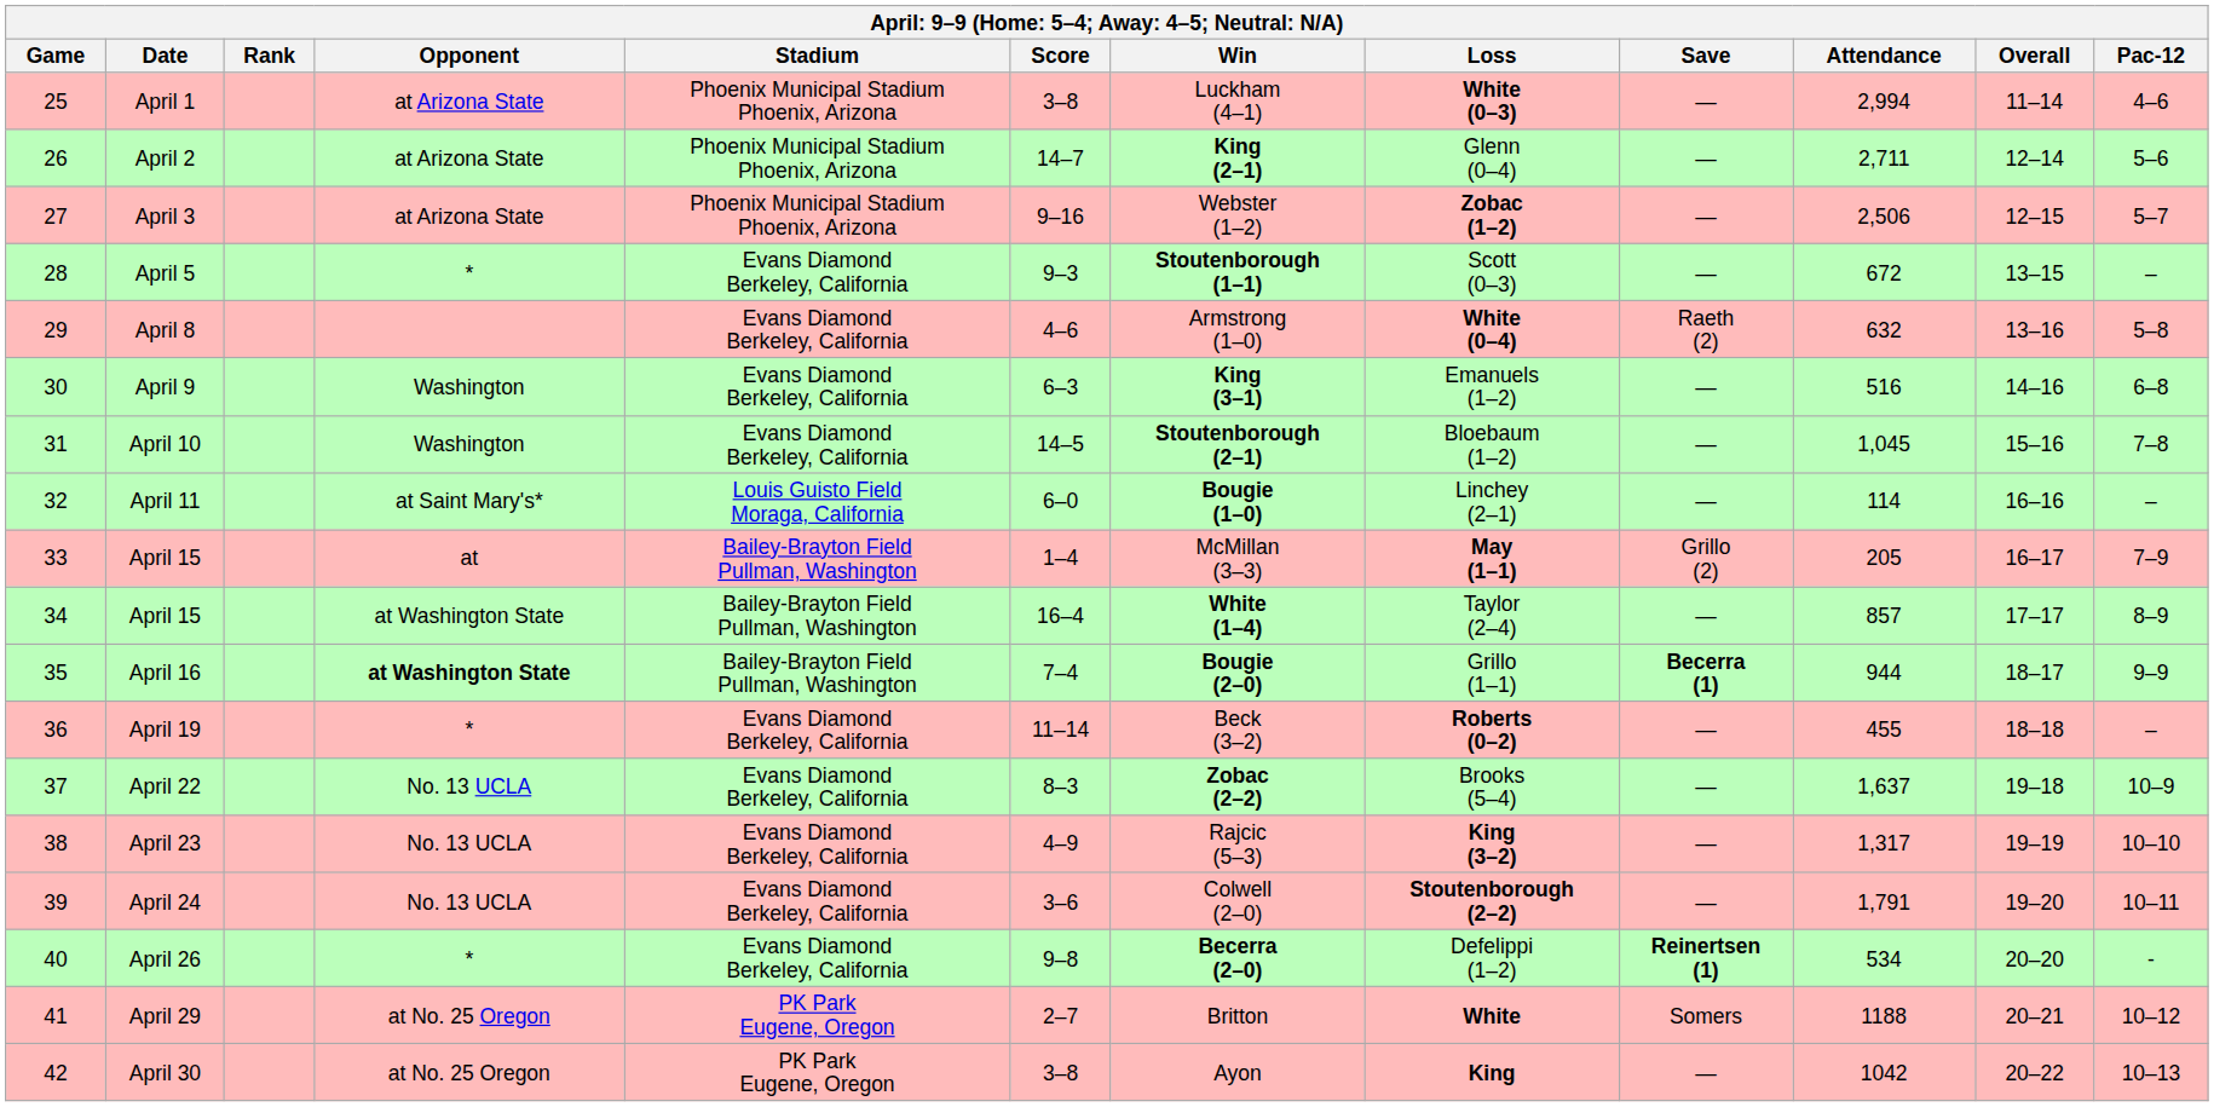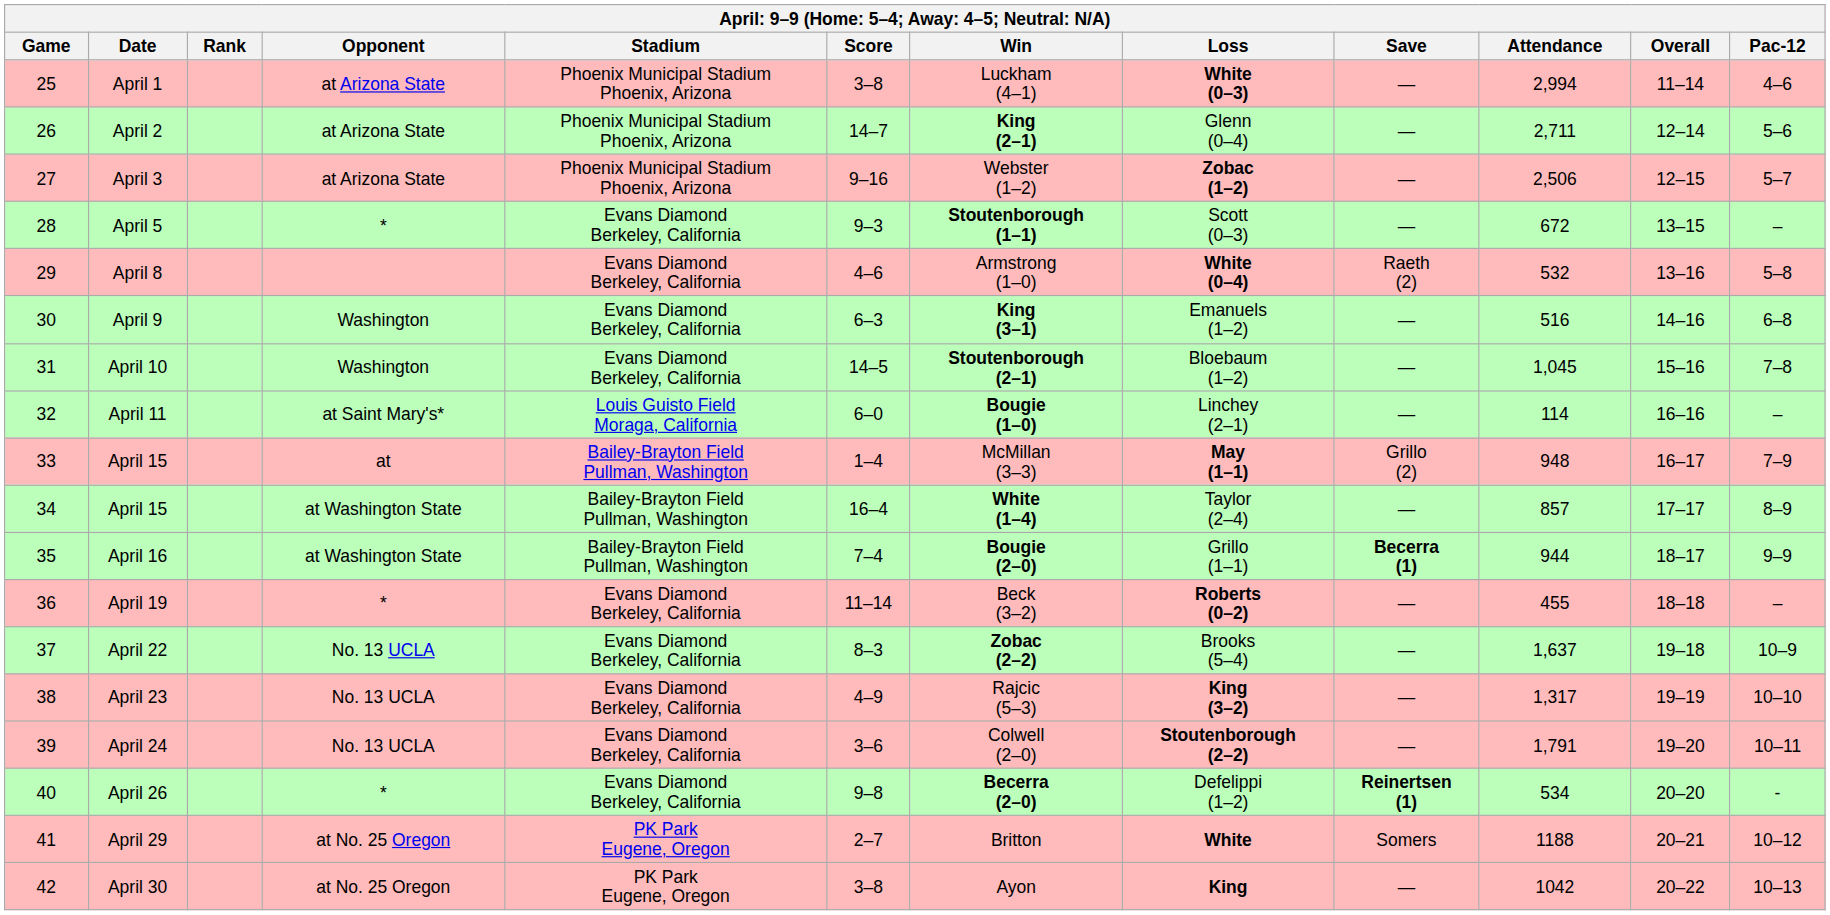April 8 | Attendance: 632 -> 532
33 / April 15 | Attendance: 205 -> 948
April 16 | Opponent: bold -> normal
